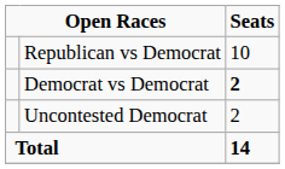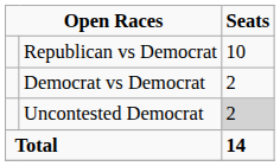Democrat vs Democrat | column 3: bold -> normal
Uncontested Democrat | column 3: no background -> lightgrey background
